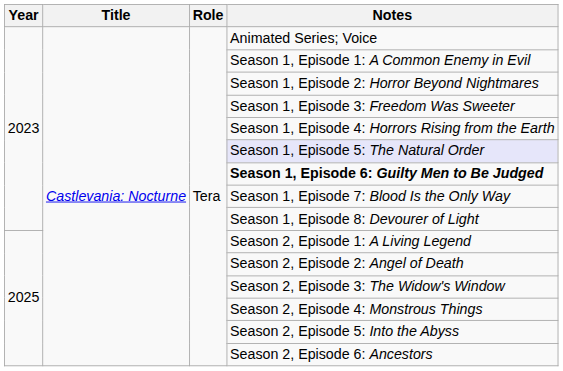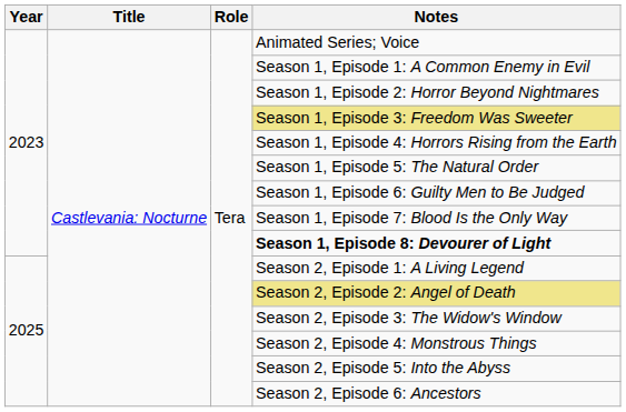Season 1, Episode 3: Freedom Was Sweeter | Notes: no background -> khaki background
Season 1, Episode 5: The Natural Order | Notes: lavender background -> no background
Season 1, Episode 6: Guilty Men to Be Judged | Notes: bold -> normal
Season 1, Episode 8: Devourer of Light | Notes: normal -> bold
Season 2, Episode 2: Angel of Death | Notes: no background -> khaki background
